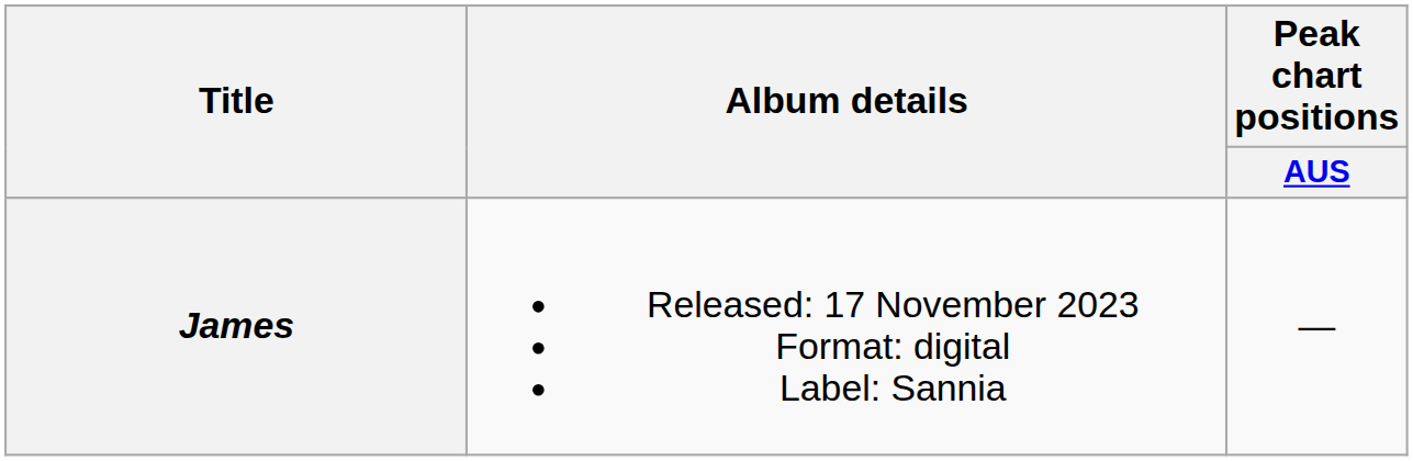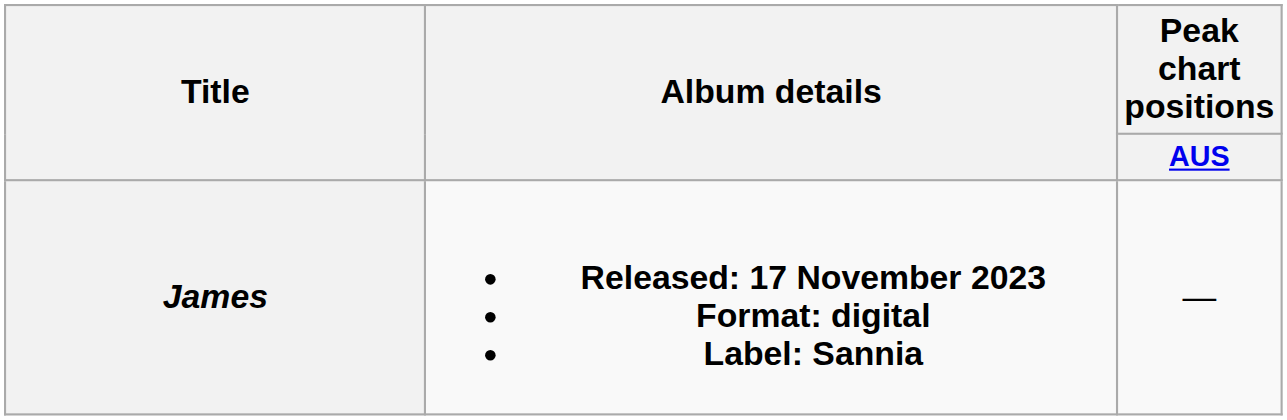James | Album details: normal -> bold
